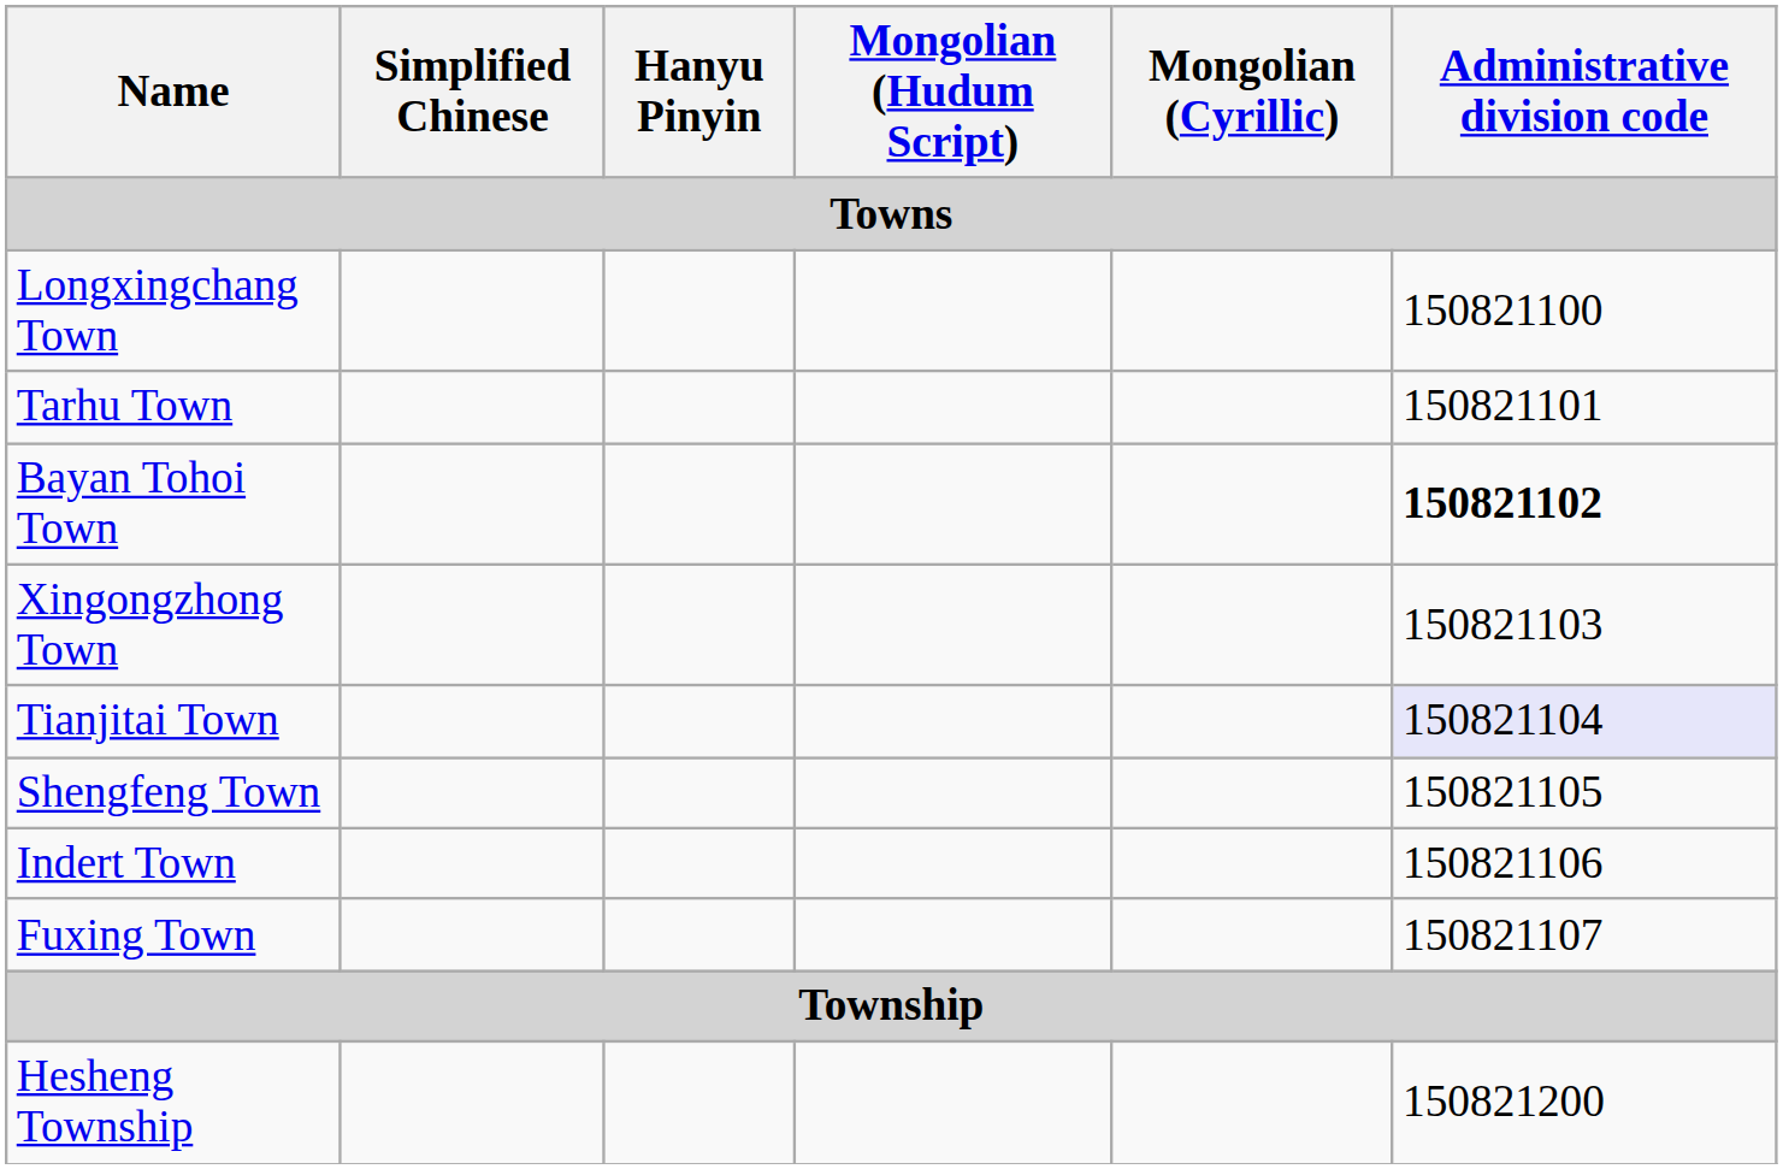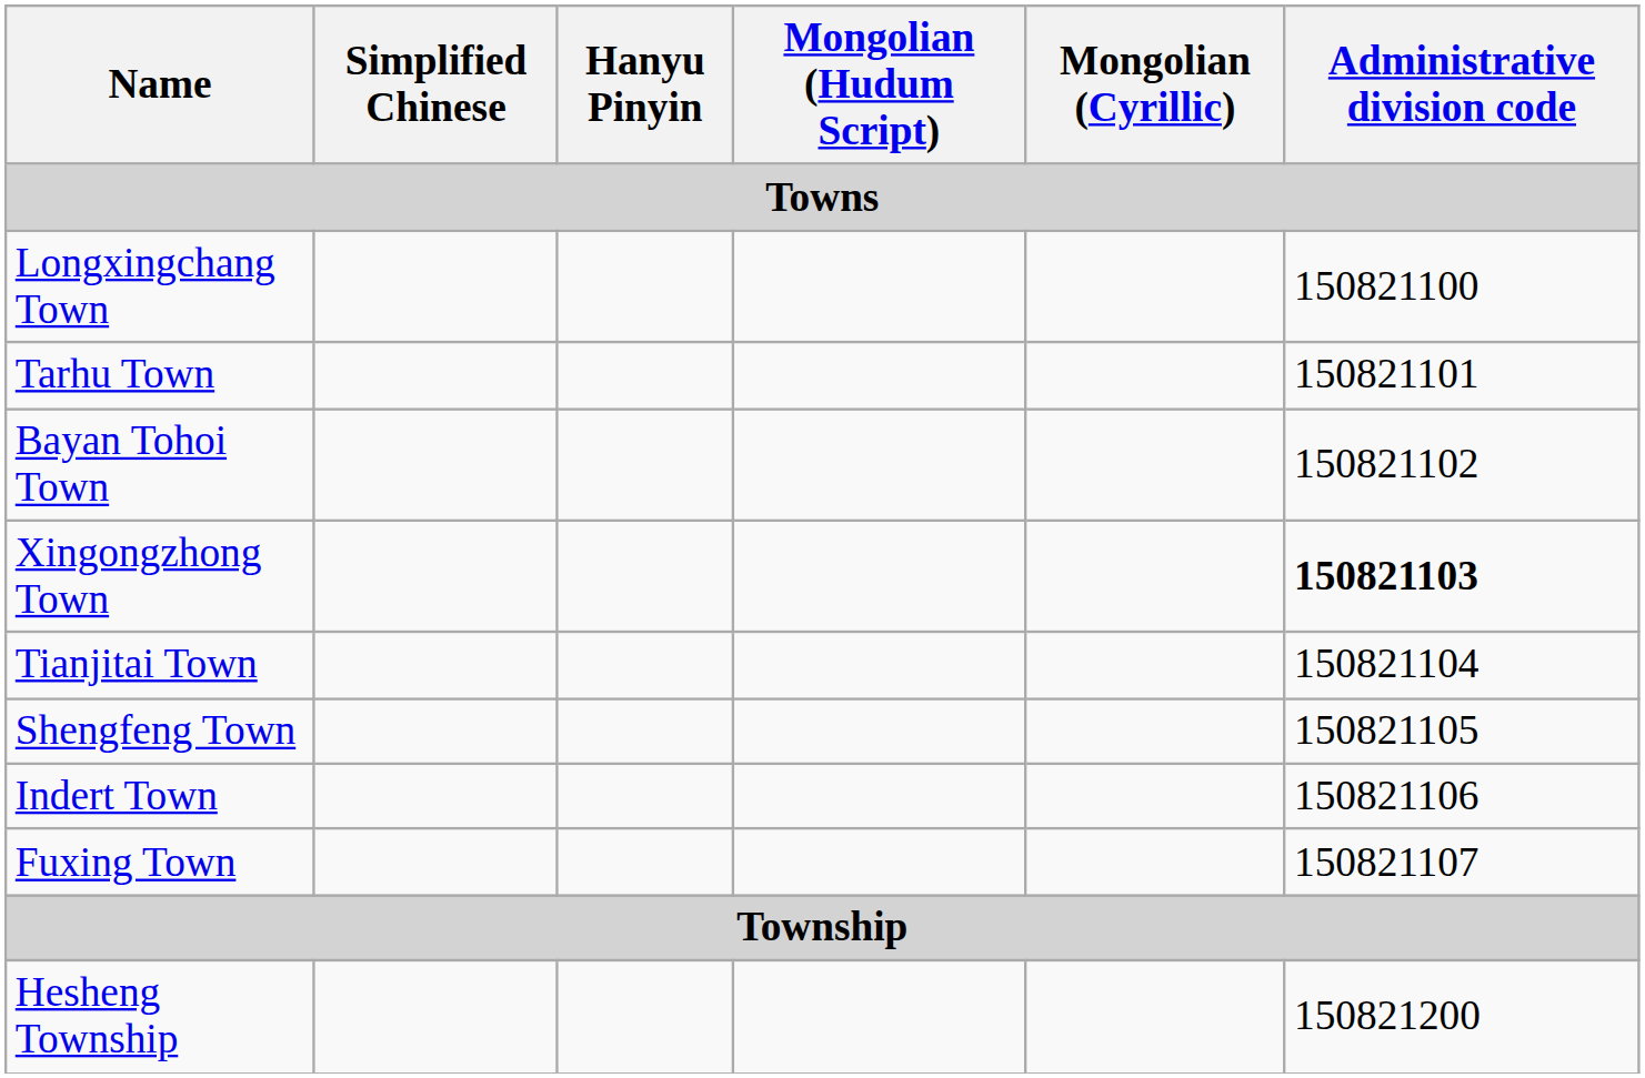Bayan Tohoi Town | Administrative division code: bold -> normal
Xingongzhong Town | Administrative division code: normal -> bold
Tianjitai Town | Administrative division code: lavender background -> no background
